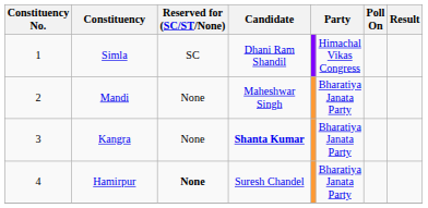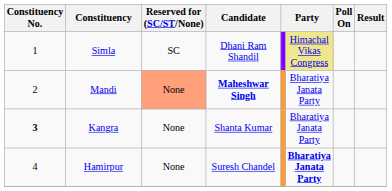Simla | column 6: no background -> khaki background
Mandi | Reserved for (SC/ST/None): no background -> lightsalmon background
Mandi | Candidate: normal -> bold
Kangra | Constituency No.: normal -> bold
Kangra | Candidate: bold -> normal
Hamirpur | Reserved for (SC/ST/None): bold -> normal
Hamirpur | column 6: normal -> bold
